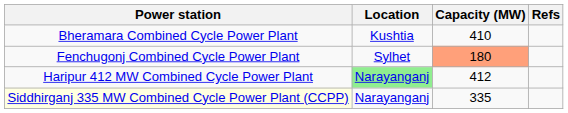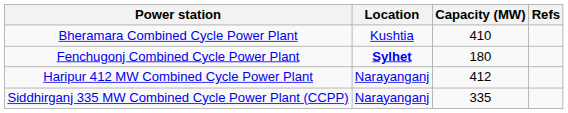row 3 | Location: normal -> bold
row 3 | Capacity (MW): lightsalmon background -> no background
row 4 | Location: lightgreen background -> no background
row 5 | Power station: lightyellow background -> no background
